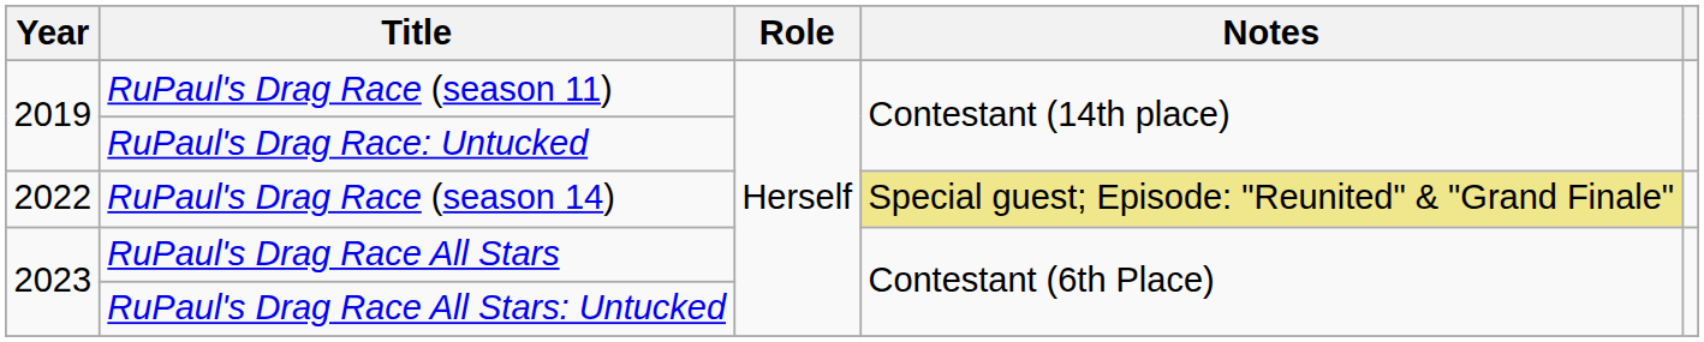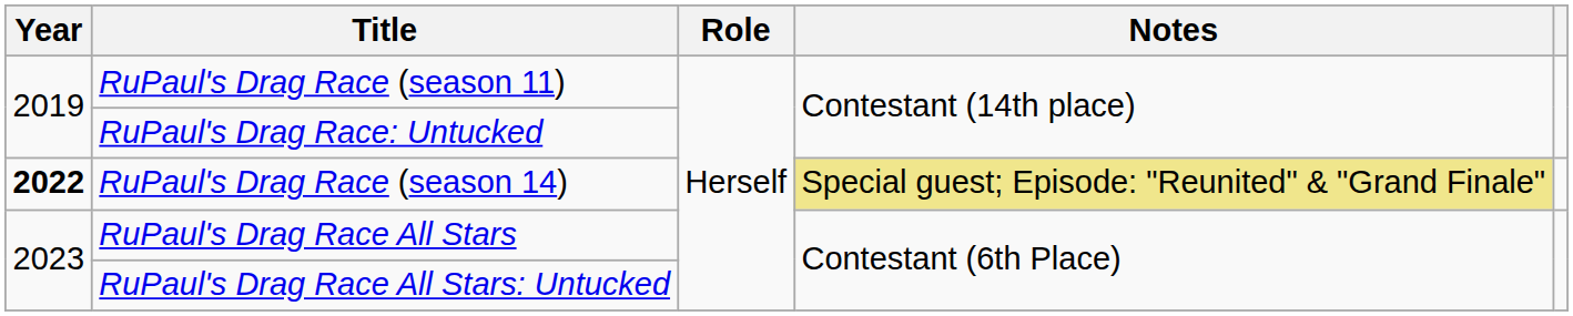RuPaul's Drag Race (season 14) | Year: normal -> bold
